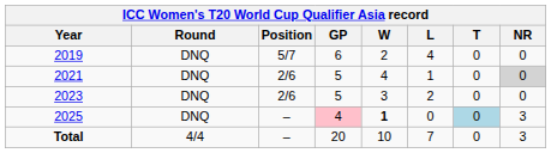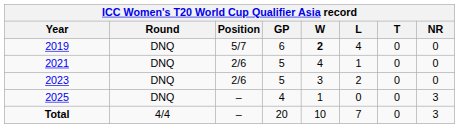2019 | W: normal -> bold
2021 | NR: lightgrey background -> no background
2025 | GP: pink background -> no background
2025 | W: bold -> normal
2025 | T: lightblue background -> no background
